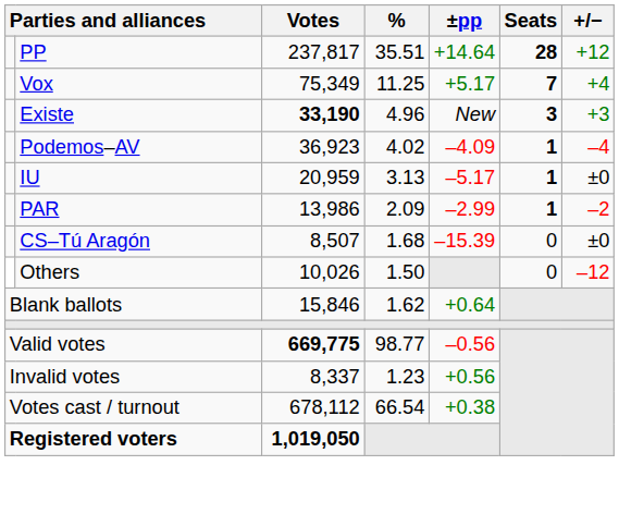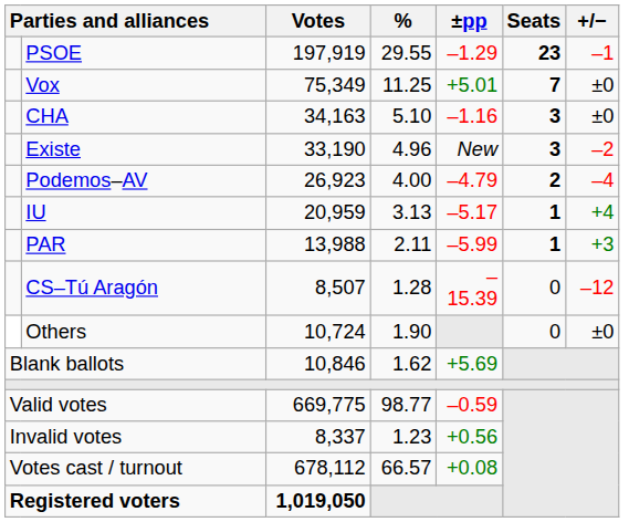- row: PP | 237,817 | 35.51 | +14.64 | 28 | +12
+ row: PSOE | 197,919 | 29.55 | –1.29 | 23 | –1
Vox | ±pp: +5.17 -> +5.01
Vox | +/−: +4 -> ±0
+ row: CHA | 34,163 | 5.10 | –1.16 | 3 | ±0
Existe | Votes: bold -> normal
Existe | +/−: +3 -> –2
Podemos–AV | Votes: 36,923 -> 26,923
Podemos–AV | %: 4.02 -> 4.00
Podemos–AV | ±pp: –4.09 -> –4.79
Podemos–AV | Seats: 1 -> 2
IU | +/−: ±0 -> +4
PAR | Votes: 13,986 -> 13,988
PAR | %: 2.09 -> 2.11
PAR | ±pp: –2.99 -> –5.99
PAR | +/−: –2 -> +3
CS–Tú Aragón | %: 1.68 -> 1.28
CS–Tú Aragón | +/−: ±0 -> –12
Others | Votes: 10,026 -> 10,724
Others | %: 1.50 -> 1.90
Others | +/−: –12 -> ±0
Blank ballots | Votes: 15,846 -> 10,846
Blank ballots | ±pp: +0.64 -> +5.69
Valid votes | Votes: bold -> normal
Valid votes | ±pp: –0.56 -> –0.59
Votes cast / turnout | %: 66.54 -> 66.57
Votes cast / turnout | ±pp: +0.38 -> +0.08
